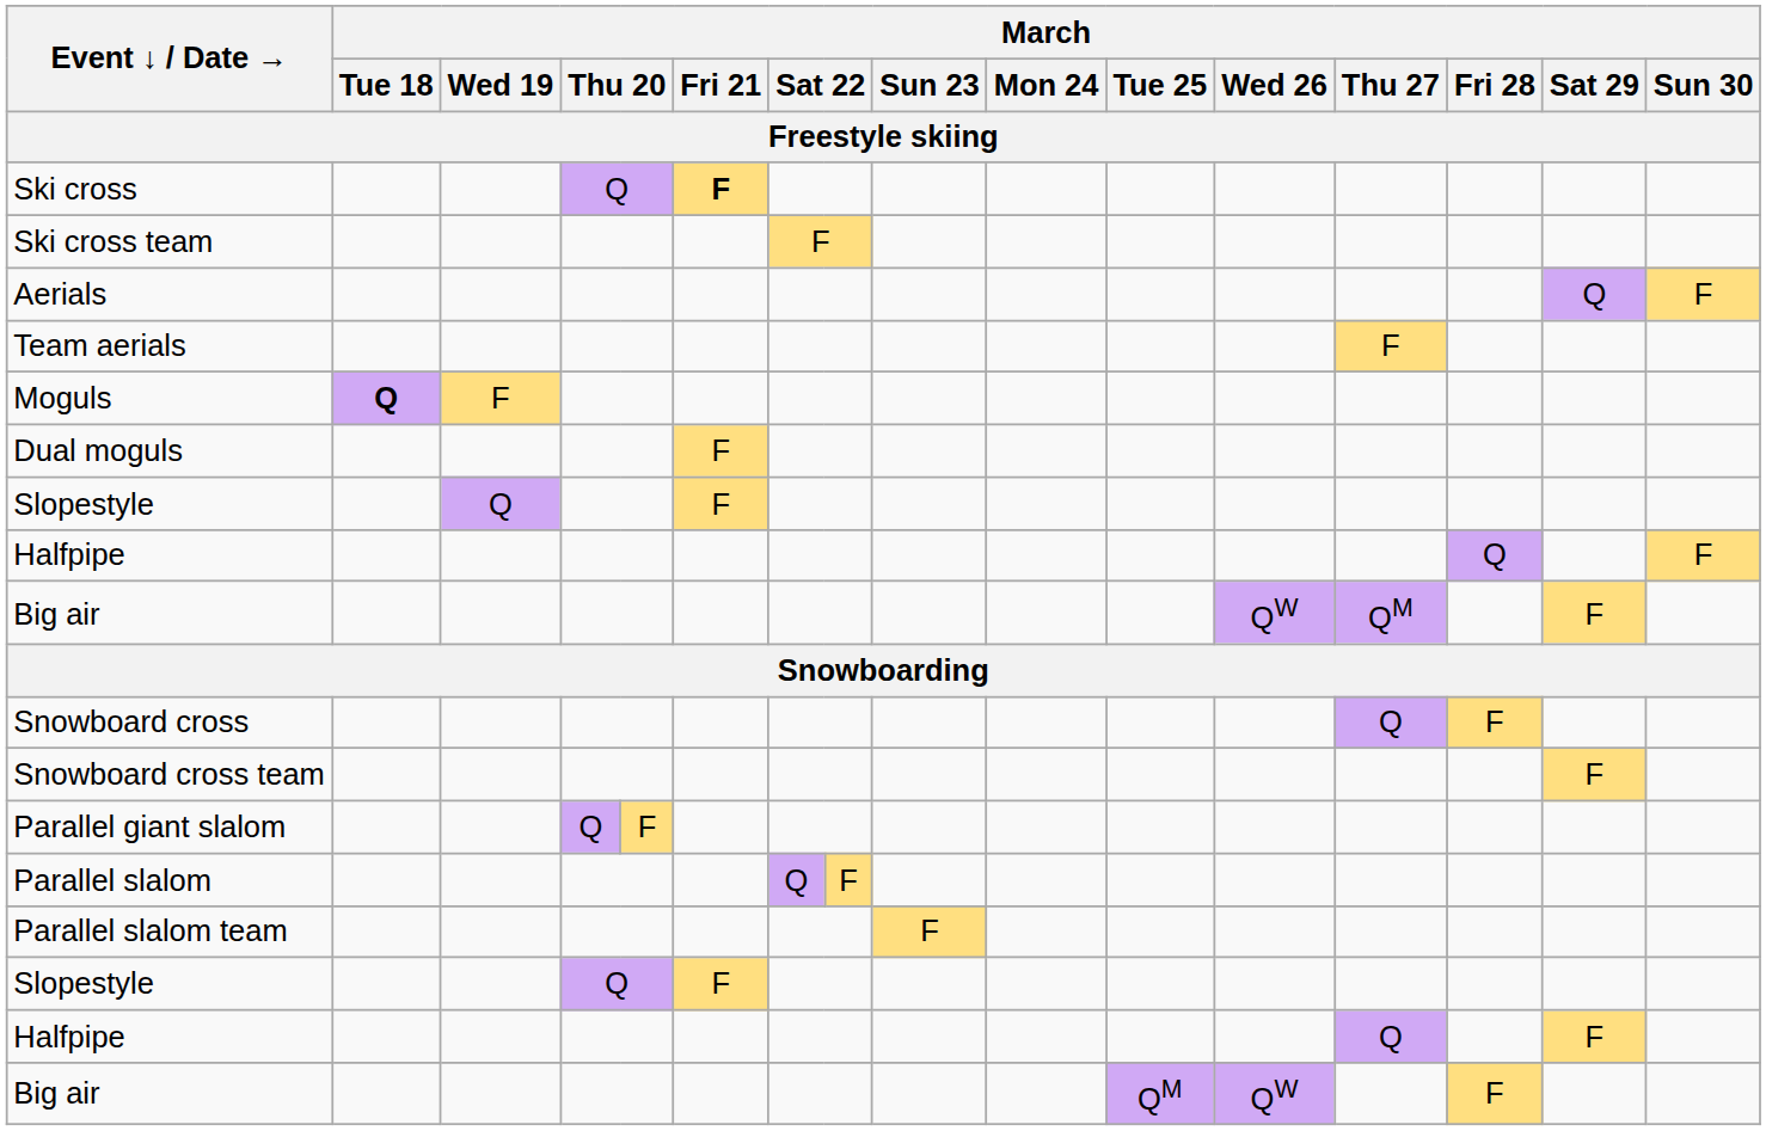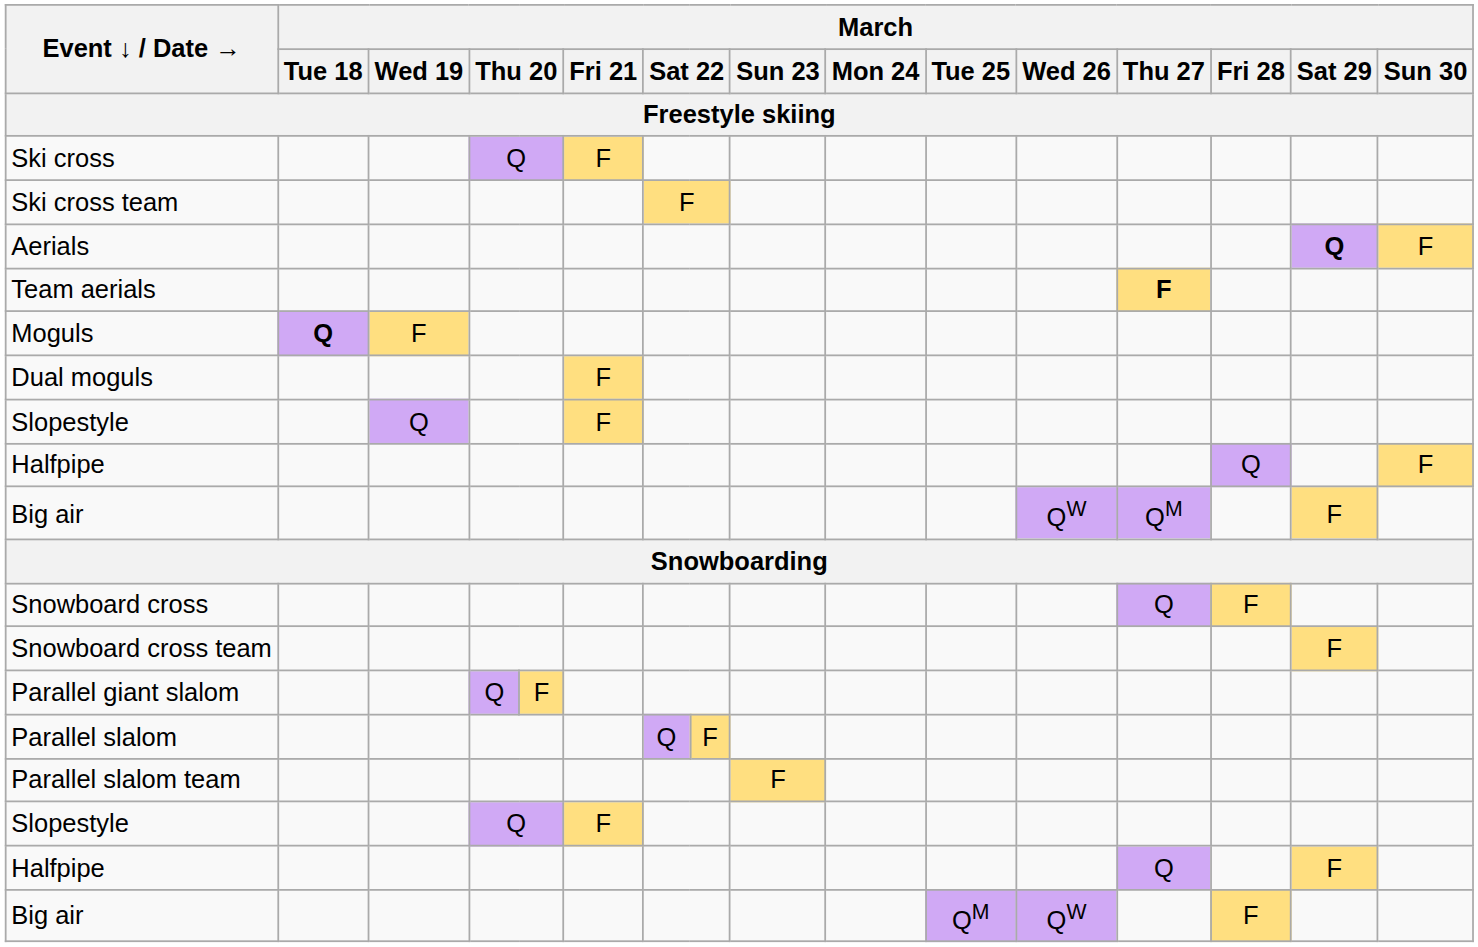Ski cross | March / Fri 21: bold -> normal
Aerials | March / Sat 29: normal -> bold
Team aerials | March / Thu 27: normal -> bold
